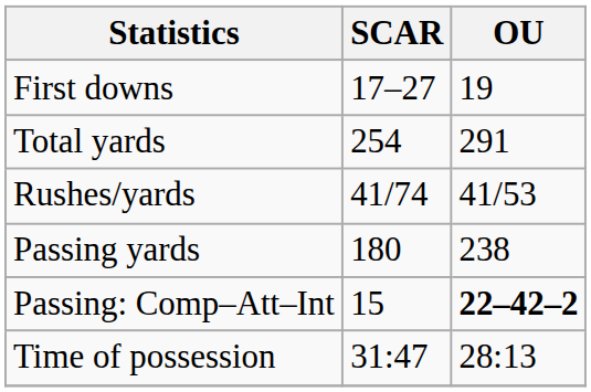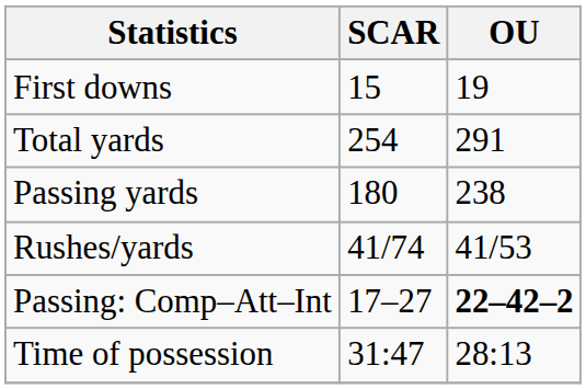First downs | SCAR: 17–27 -> 15
rows swapped: Rushes/yards <-> Passing yards
Passing: Comp–Att–Int | SCAR: 15 -> 17–27
